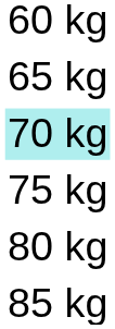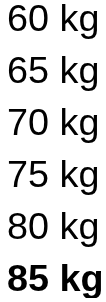70 kg | column 1: paleturquoise background -> no background
85 kg | column 1: normal -> bold
